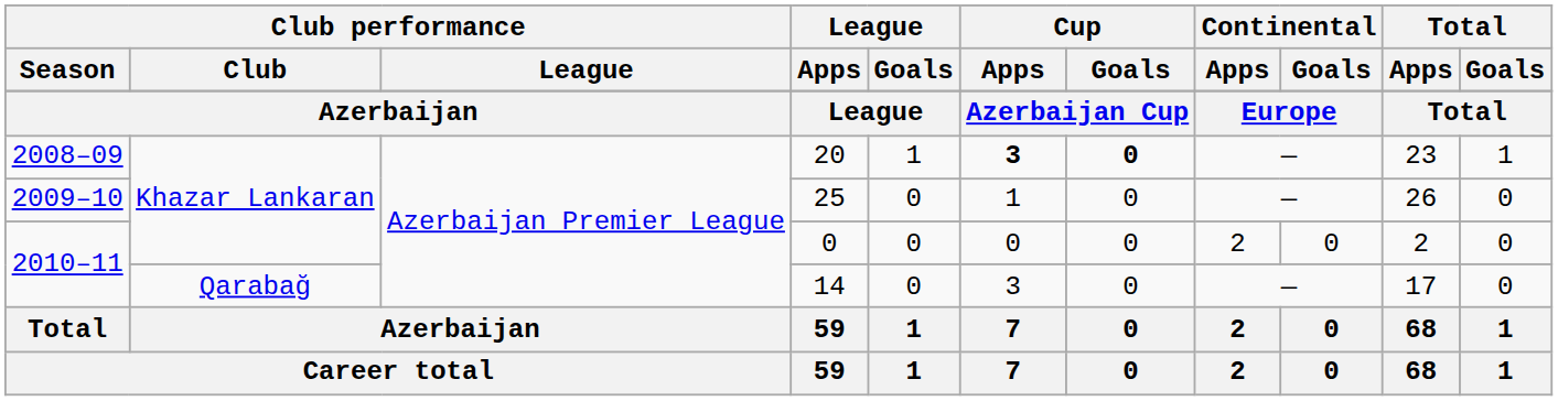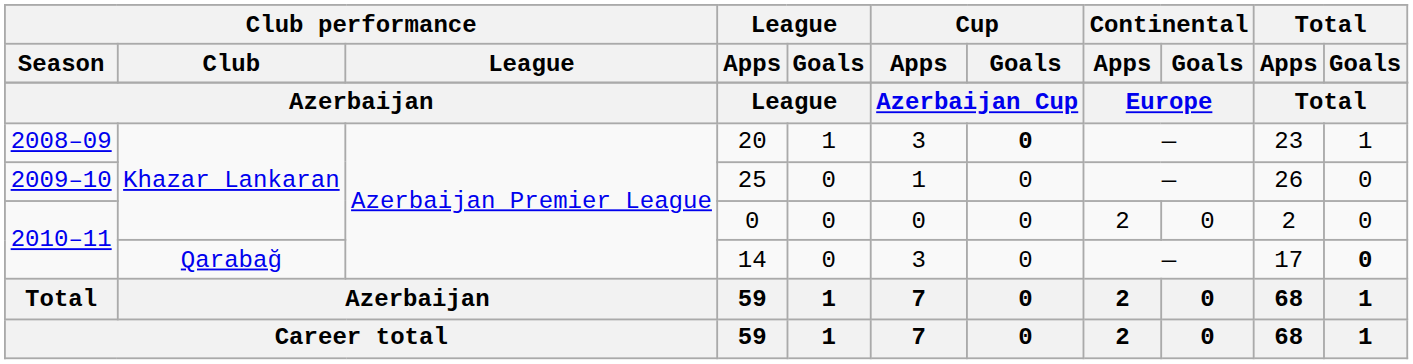20 | Cup / Apps: bold -> normal
14 | Total / Goals: normal -> bold
